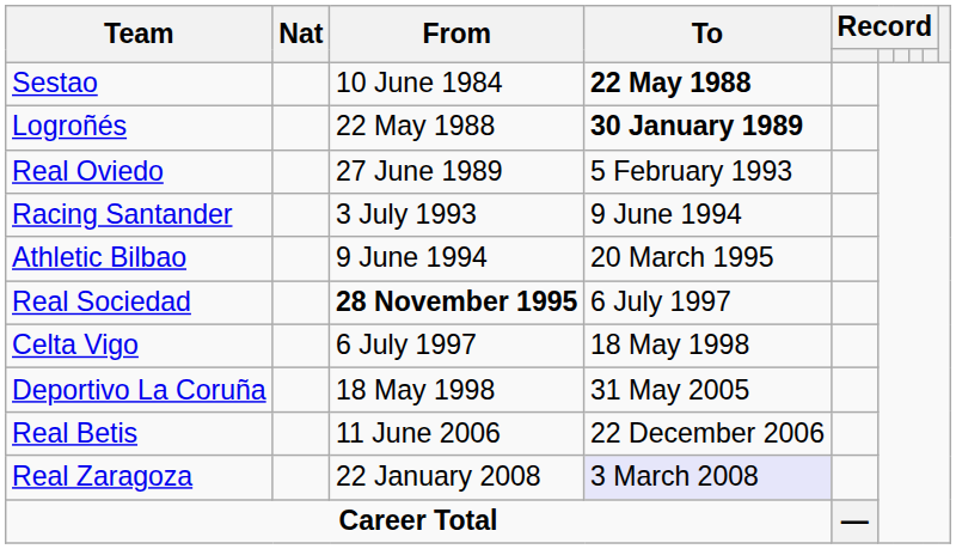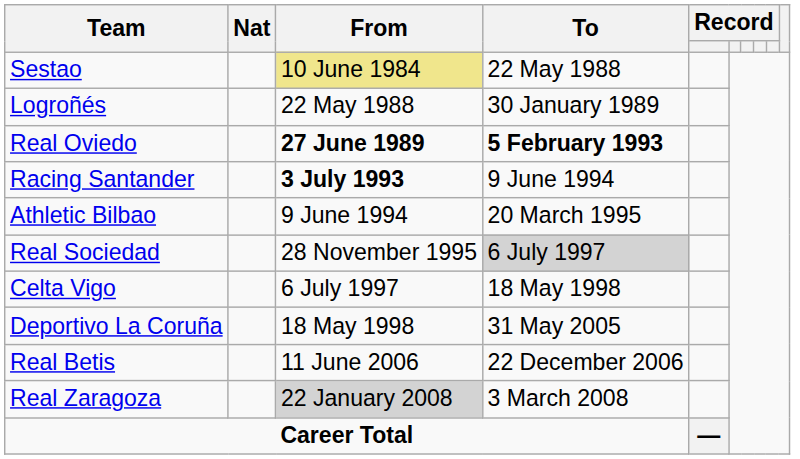Sestao | From: no background -> khaki background
Sestao | To: bold -> normal
Logroñés | To: bold -> normal
Real Oviedo | From: normal -> bold
Real Oviedo | To: normal -> bold
Racing Santander | From: normal -> bold
Real Sociedad | From: bold -> normal
Real Sociedad | To: no background -> lightgrey background
Real Zaragoza | From: no background -> lightgrey background
Real Zaragoza | To: lavender background -> no background
